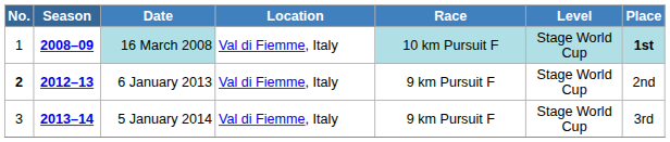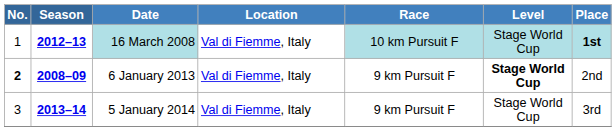16 March 2008 | Season: 2008–09 -> 2012–13
6 January 2013 | Season: 2012–13 -> 2008–09
6 January 2013 | Level: normal -> bold
